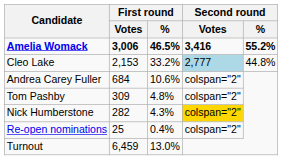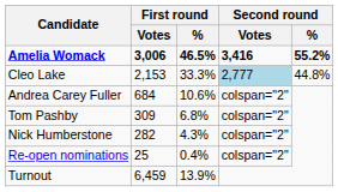Cleo Lake | First round / %: 33.2% -> 33.3%
Tom Pashby | First round / %: 4.8% -> 6.8%
Nick Humberstone | Second round / Votes: gold background -> no background
Turnout | First round / %: 13.0% -> 13.9%
